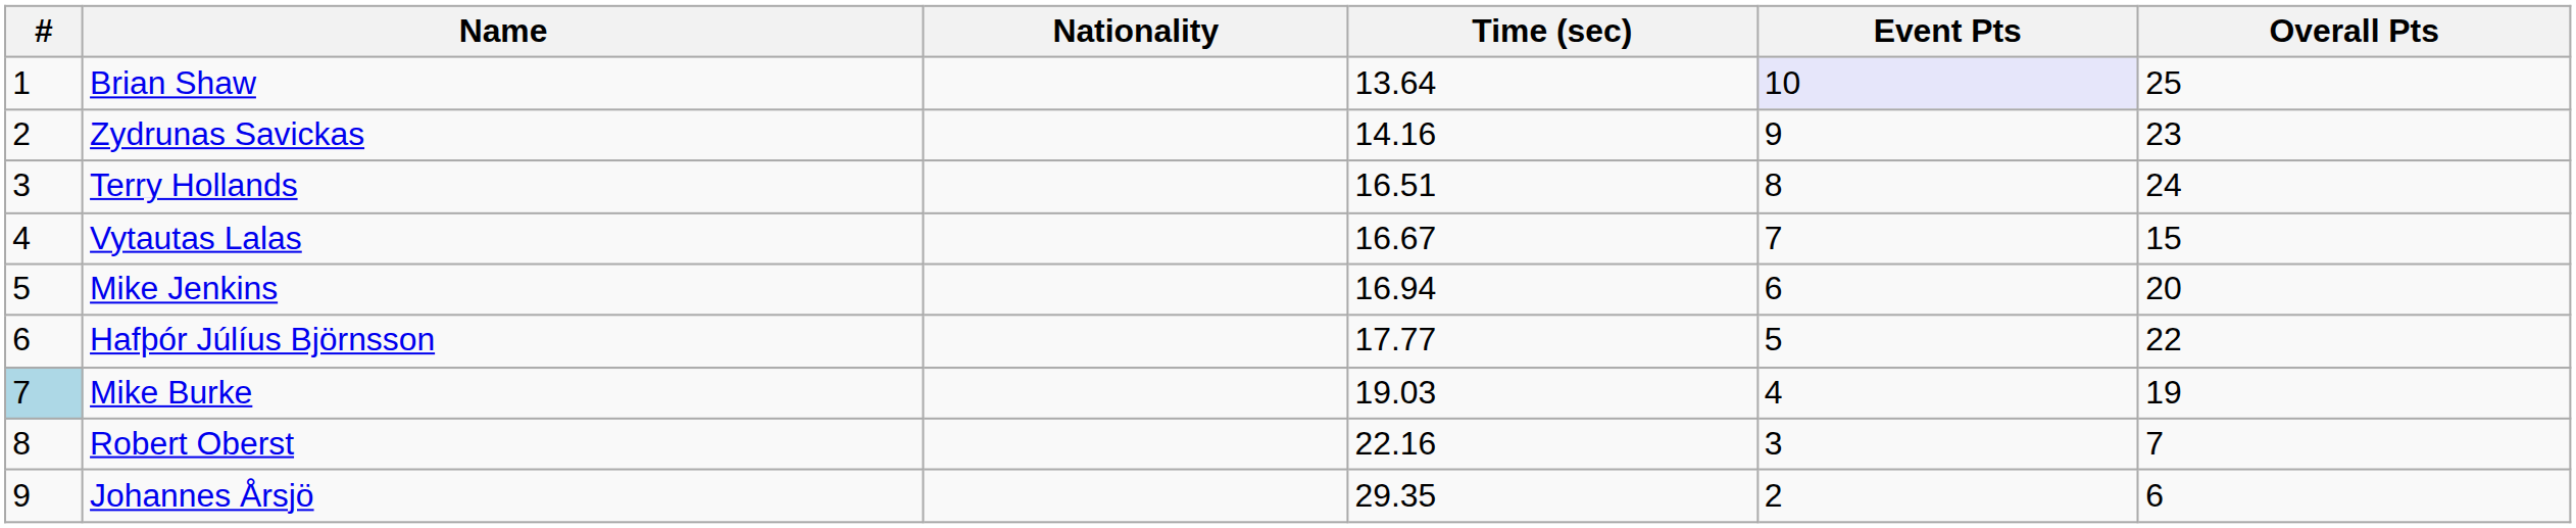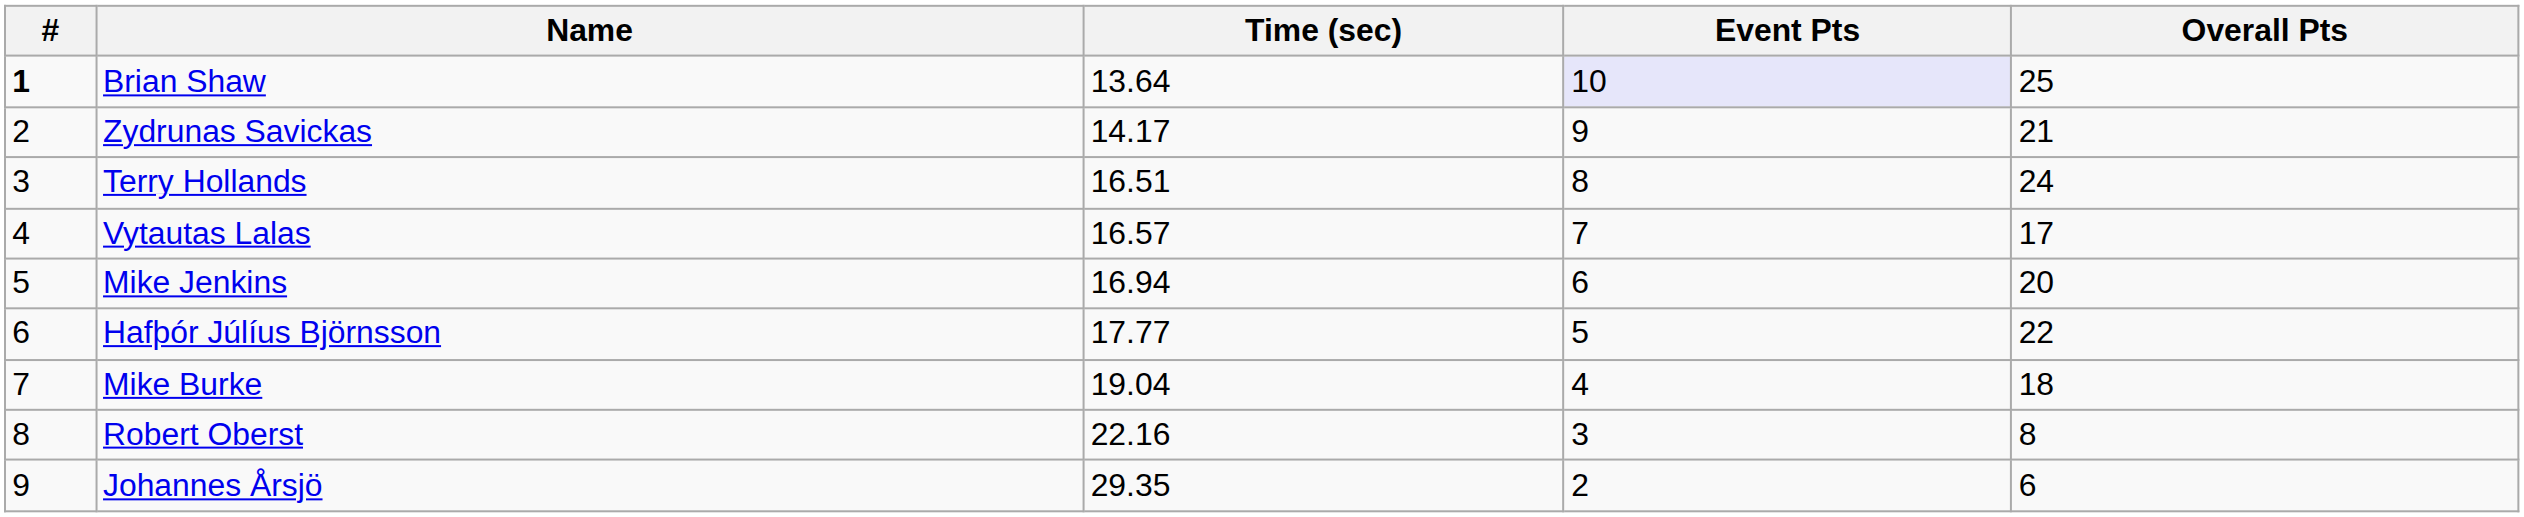- column: Nationality
Brian Shaw | #: normal -> bold
Zydrunas Savickas | Time (sec): 14.16 -> 14.17
Zydrunas Savickas | Overall Pts: 23 -> 21
Vytautas Lalas | Time (sec): 16.67 -> 16.57
Vytautas Lalas | Overall Pts: 15 -> 17
Mike Burke | #: lightblue background -> no background
Mike Burke | Time (sec): 19.03 -> 19.04
Mike Burke | Overall Pts: 19 -> 18
Robert Oberst | Overall Pts: 7 -> 8
